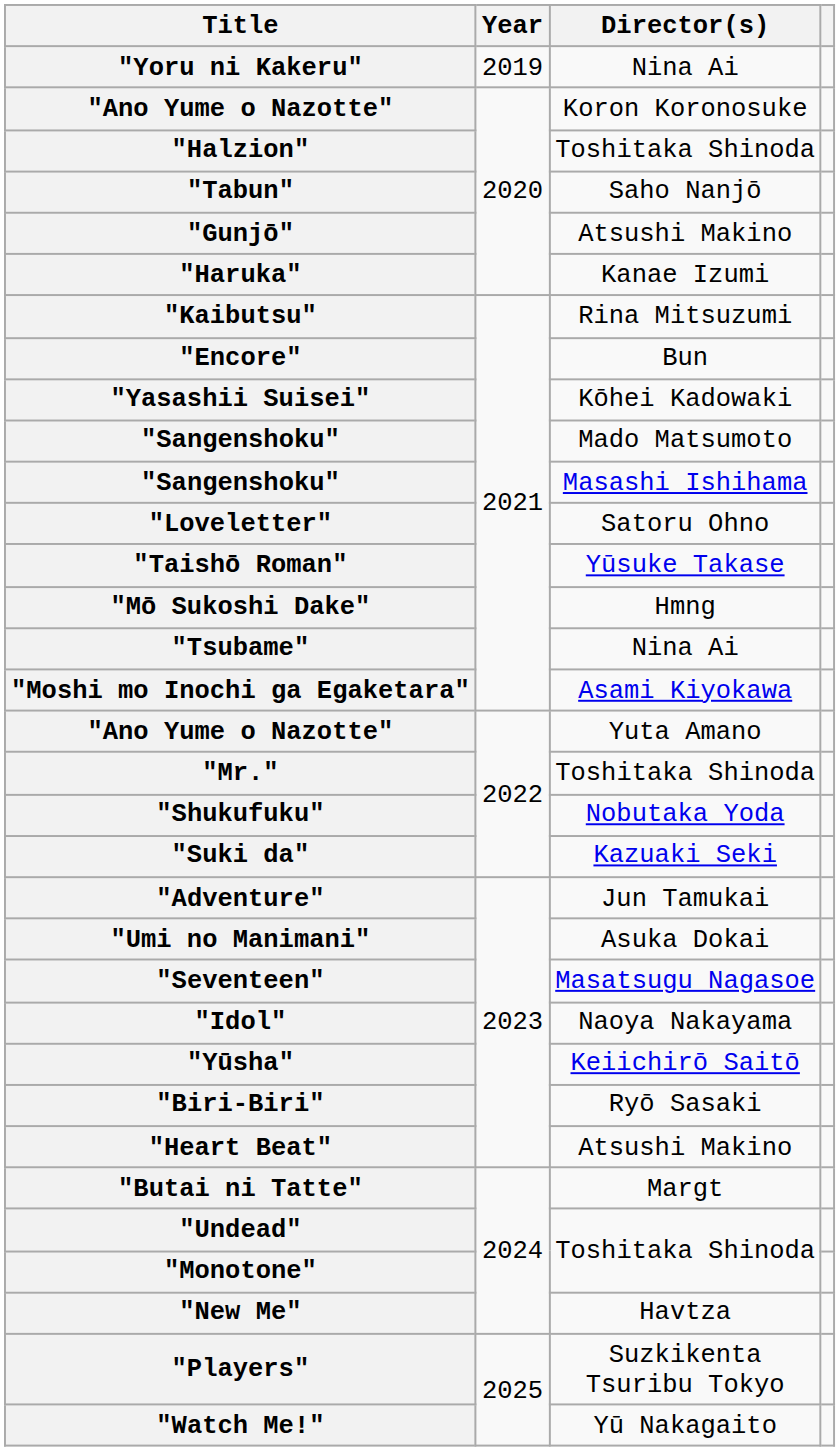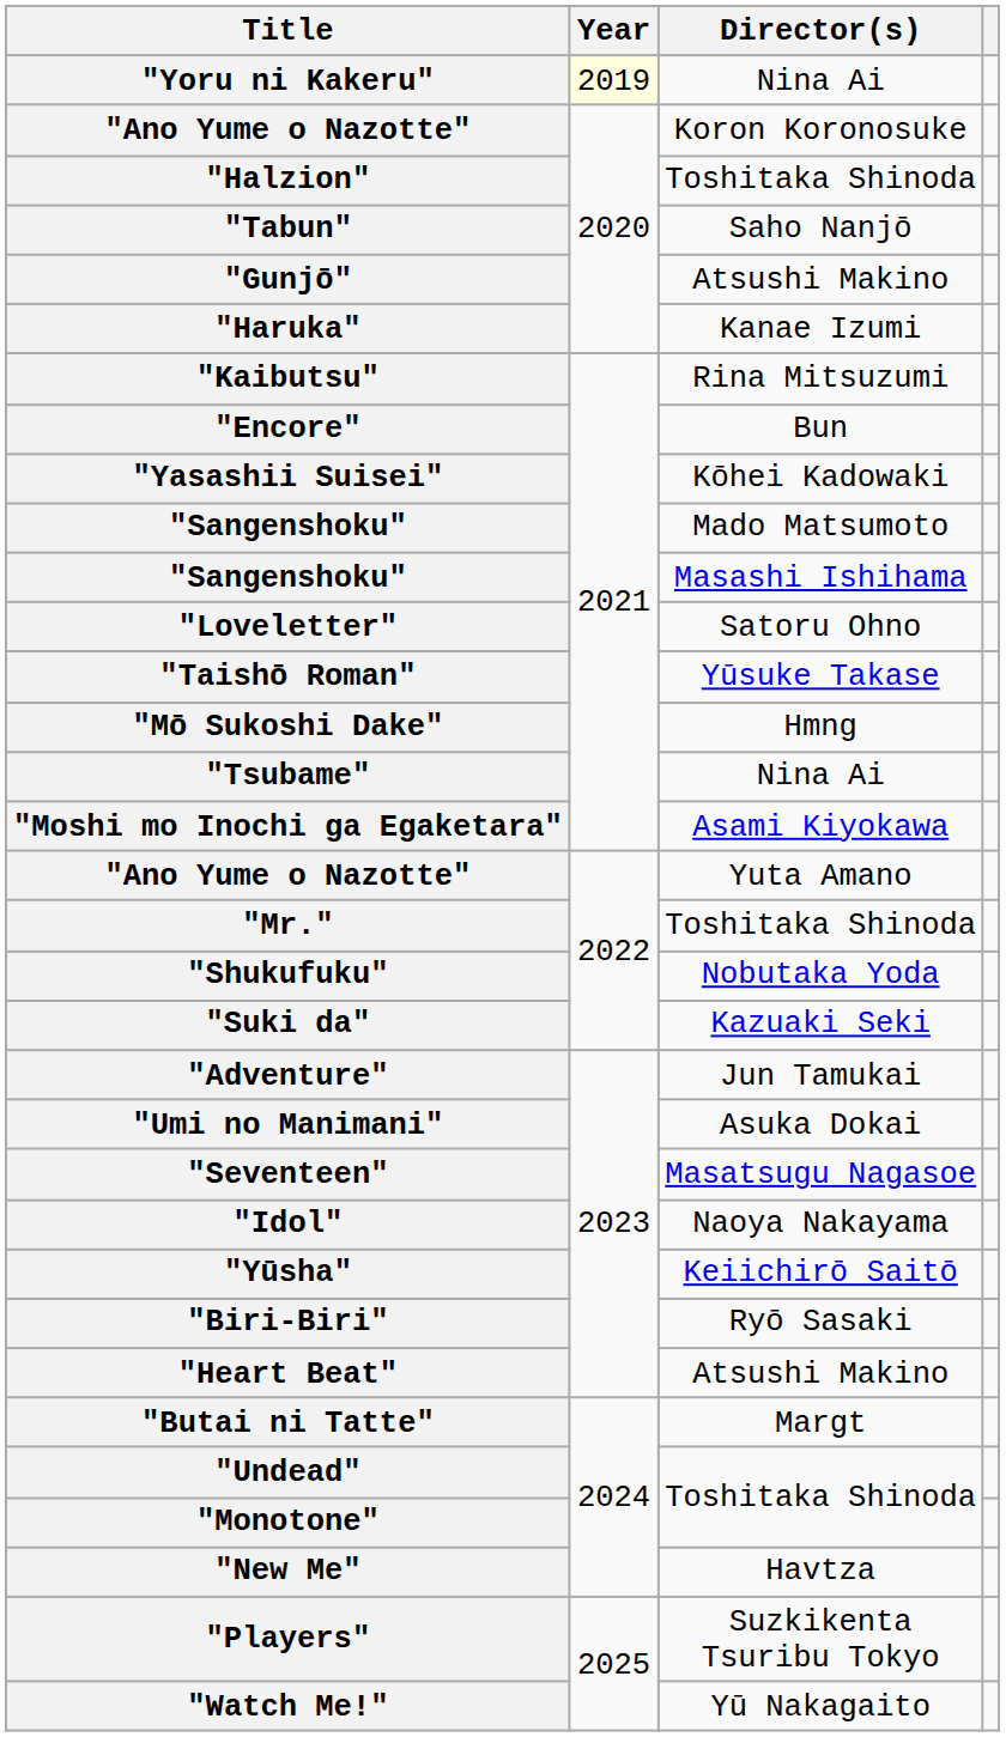"Yoru ni Kakeru" | Year: no background -> lightyellow background
